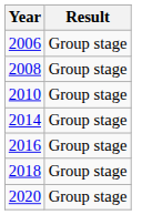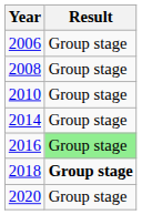2016 | Result: no background -> lightgreen background
2018 | Result: normal -> bold
